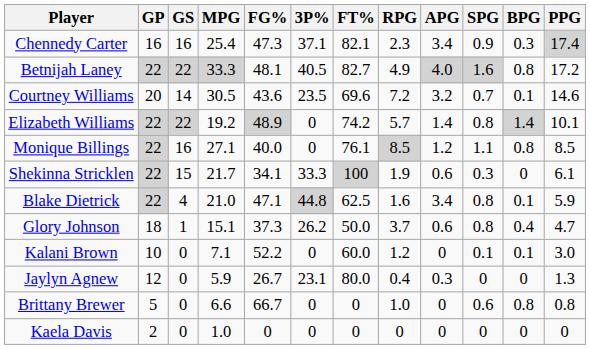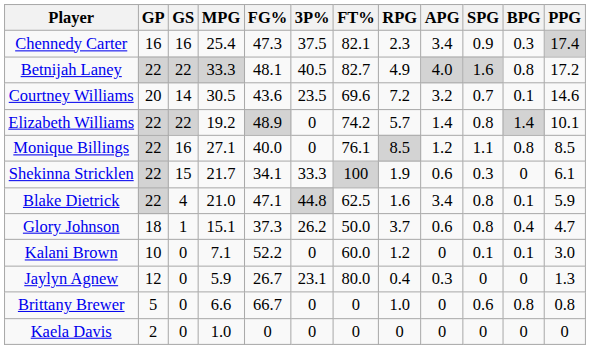Chennedy Carter | 3P%: 37.1 -> 37.5
